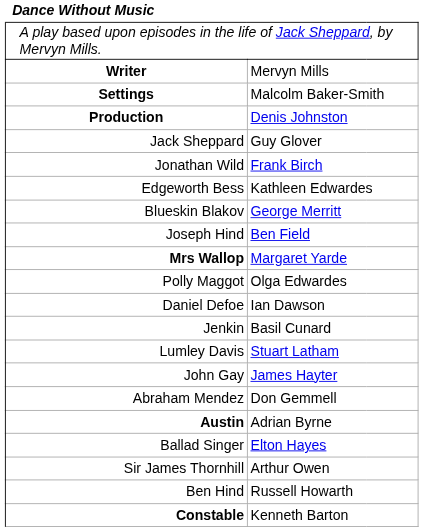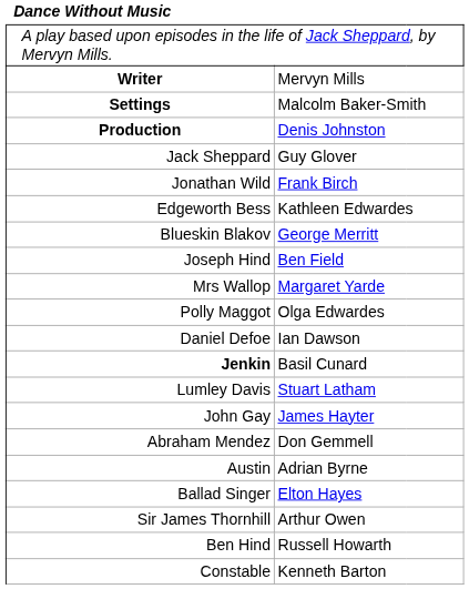Mrs Wallop | column 2: bold -> normal
Jenkin | column 2: normal -> bold
Austin | column 2: bold -> normal
Constable | column 2: bold -> normal
